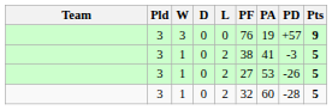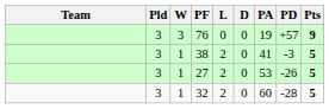columns swapped: D <-> PF
